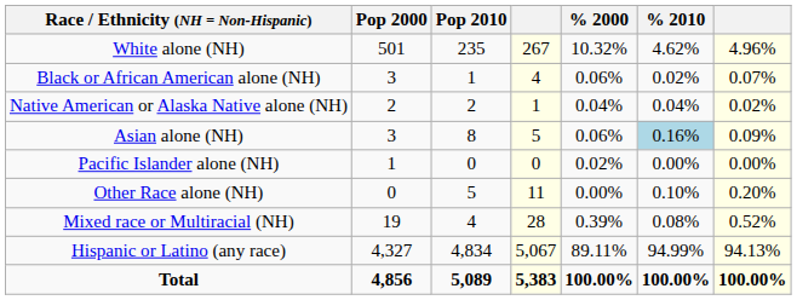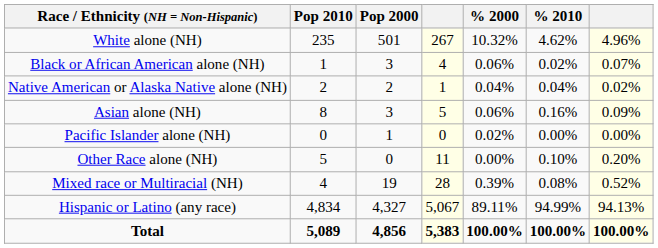columns swapped: Pop 2000 <-> Pop 2010
Asian alone (NH) | % 2010: lightblue background -> no background
